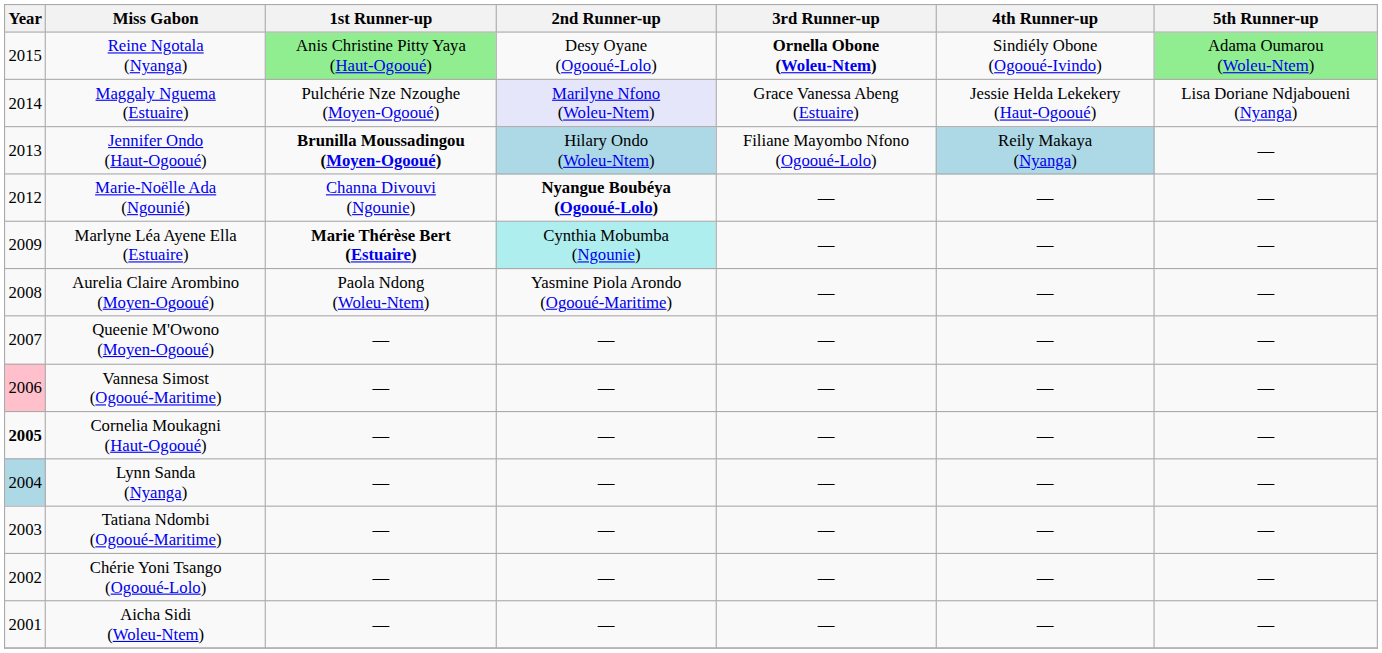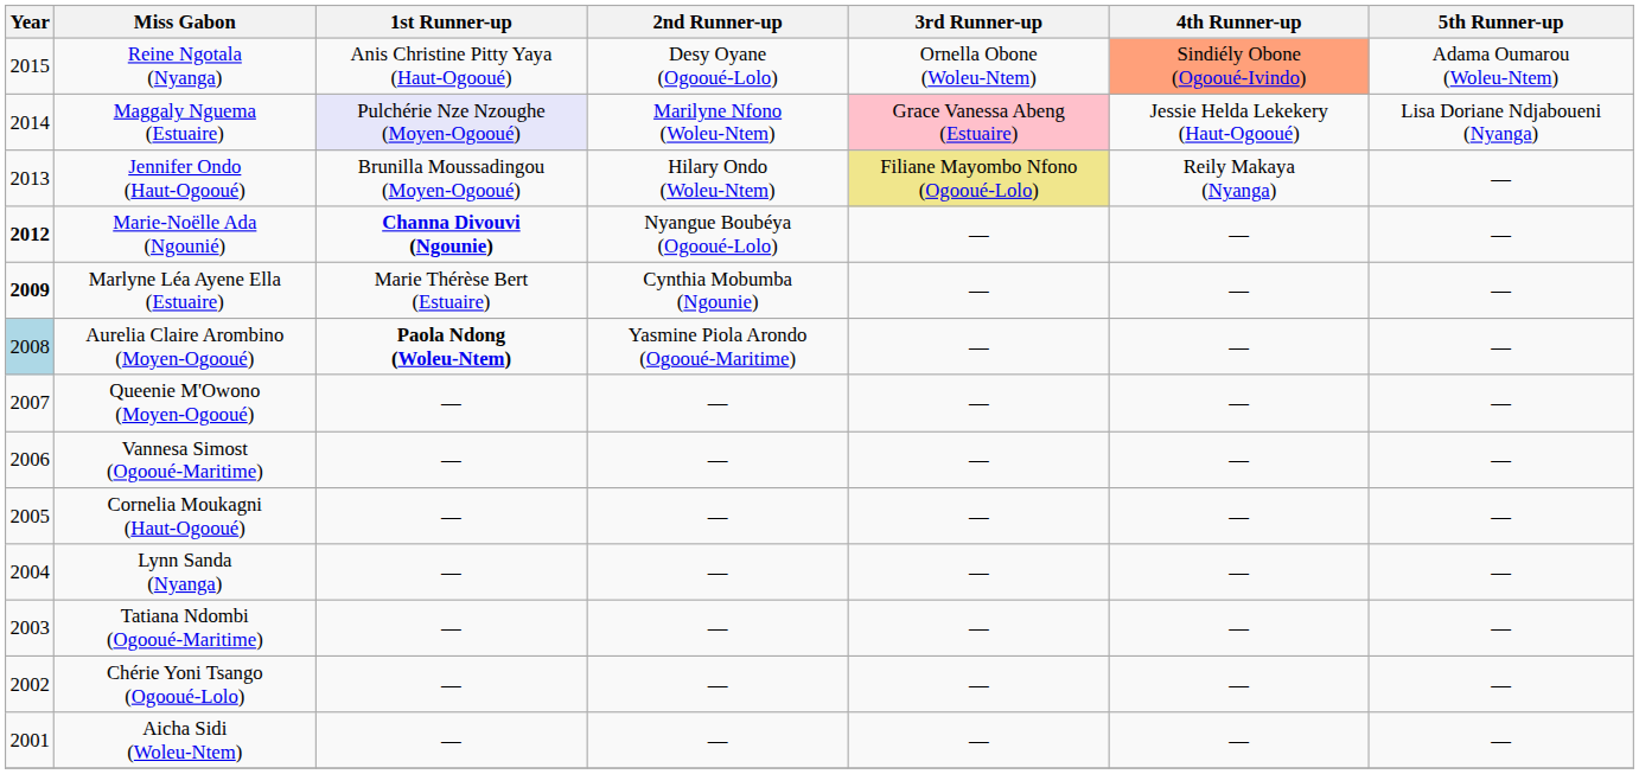Reine Ngotala (Nyanga) | 1st Runner-up: lightgreen background -> no background
Reine Ngotala (Nyanga) | 3rd Runner-up: bold -> normal
Reine Ngotala (Nyanga) | 4th Runner-up: no background -> lightsalmon background
Reine Ngotala (Nyanga) | 5th Runner-up: lightgreen background -> no background
Maggaly Nguema (Estuaire) | 1st Runner-up: no background -> lavender background
Maggaly Nguema (Estuaire) | 2nd Runner-up: lavender background -> no background
Maggaly Nguema (Estuaire) | 3rd Runner-up: no background -> pink background
Jennifer Ondo (Haut-Ogooué) | 1st Runner-up: bold -> normal
Jennifer Ondo (Haut-Ogooué) | 2nd Runner-up: lightblue background -> no background
Jennifer Ondo (Haut-Ogooué) | 3rd Runner-up: no background -> khaki background
Jennifer Ondo (Haut-Ogooué) | 4th Runner-up: lightblue background -> no background
Marie-Noëlle Ada (Ngounié) | Year: normal -> bold
Marie-Noëlle Ada (Ngounié) | 1st Runner-up: normal -> bold
Marie-Noëlle Ada (Ngounié) | 2nd Runner-up: bold -> normal
Marlyne Léa Ayene Ella (Estuaire) | Year: normal -> bold
Marlyne Léa Ayene Ella (Estuaire) | 1st Runner-up: bold -> normal
Marlyne Léa Ayene Ella (Estuaire) | 2nd Runner-up: paleturquoise background -> no background
Aurelia Claire Arombino (Moyen-Ogooué) | Year: no background -> lightblue background
Aurelia Claire Arombino (Moyen-Ogooué) | 1st Runner-up: normal -> bold
Vannesa Simost (Ogooué-Maritime) | Year: pink background -> no background
Cornelia Moukagni (Haut-Ogooué) | Year: bold -> normal
Lynn Sanda (Nyanga) | Year: lightblue background -> no background
